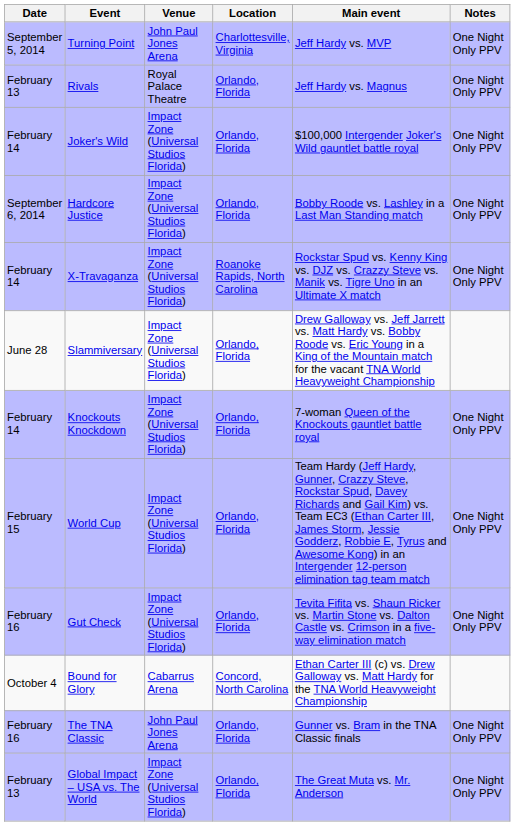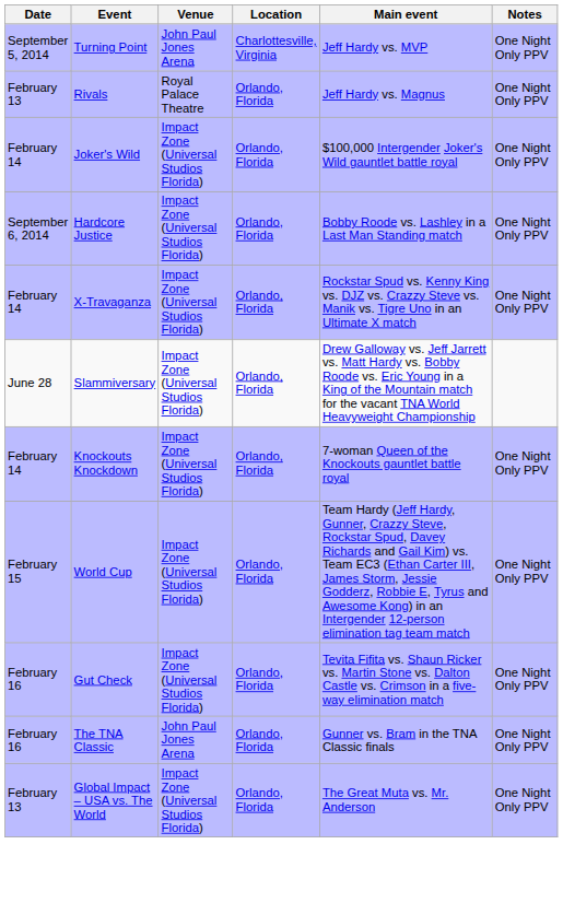X-Travaganza | Location: Roanoke Rapids, North Carolina -> Orlando, Florida
- row: October 4 | Bound for Glory | Cabarrus Arena | Concord, North Carolina | Ethan Carter III (c) vs. Drew Galloway vs. Matt Hardy for the TNA World Heavyweight Championship
